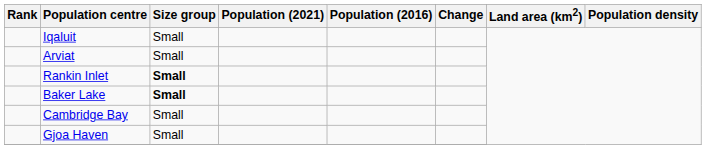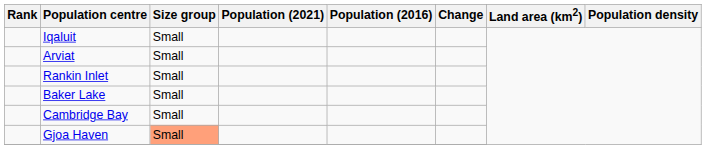Rankin Inlet | Size group: bold -> normal
Baker Lake | Size group: bold -> normal
Gjoa Haven | Size group: no background -> lightsalmon background
